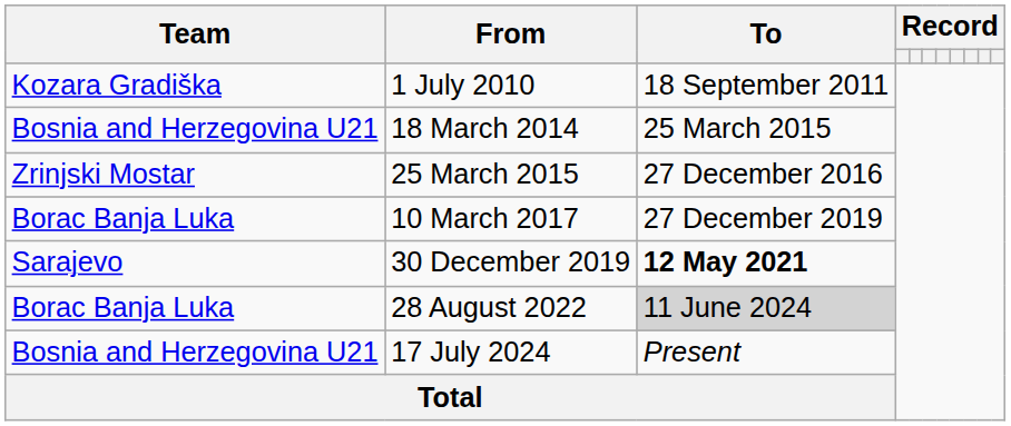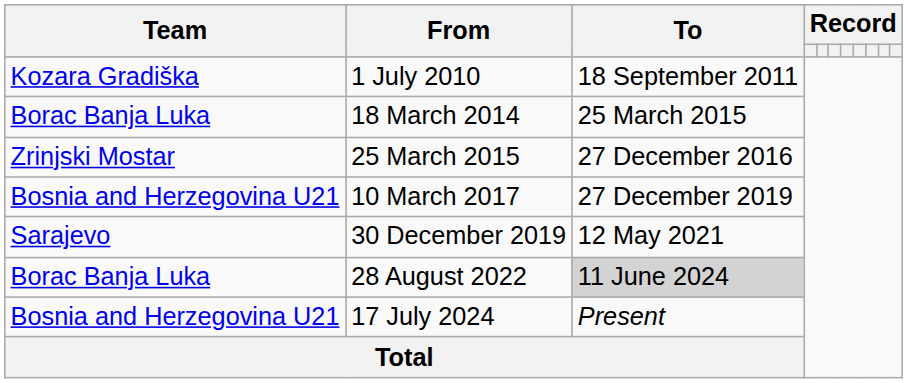18 March 2014 | Team: Bosnia and Herzegovina U21 -> Borac Banja Luka
10 March 2017 | Team: Borac Banja Luka -> Bosnia and Herzegovina U21
30 December 2019 | To: bold -> normal
